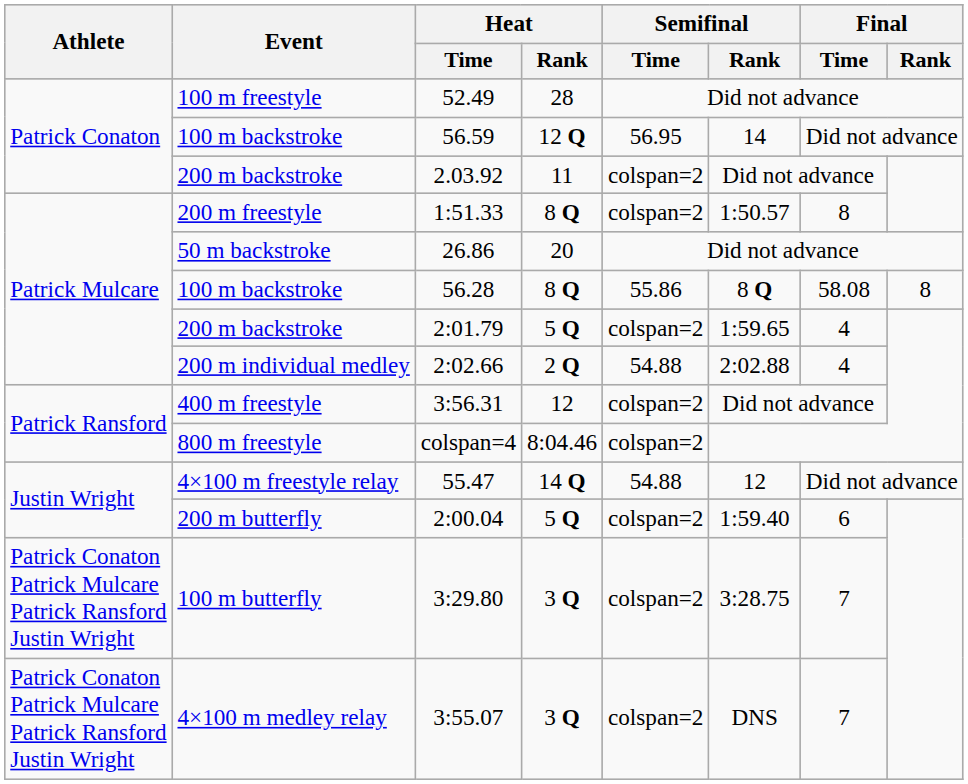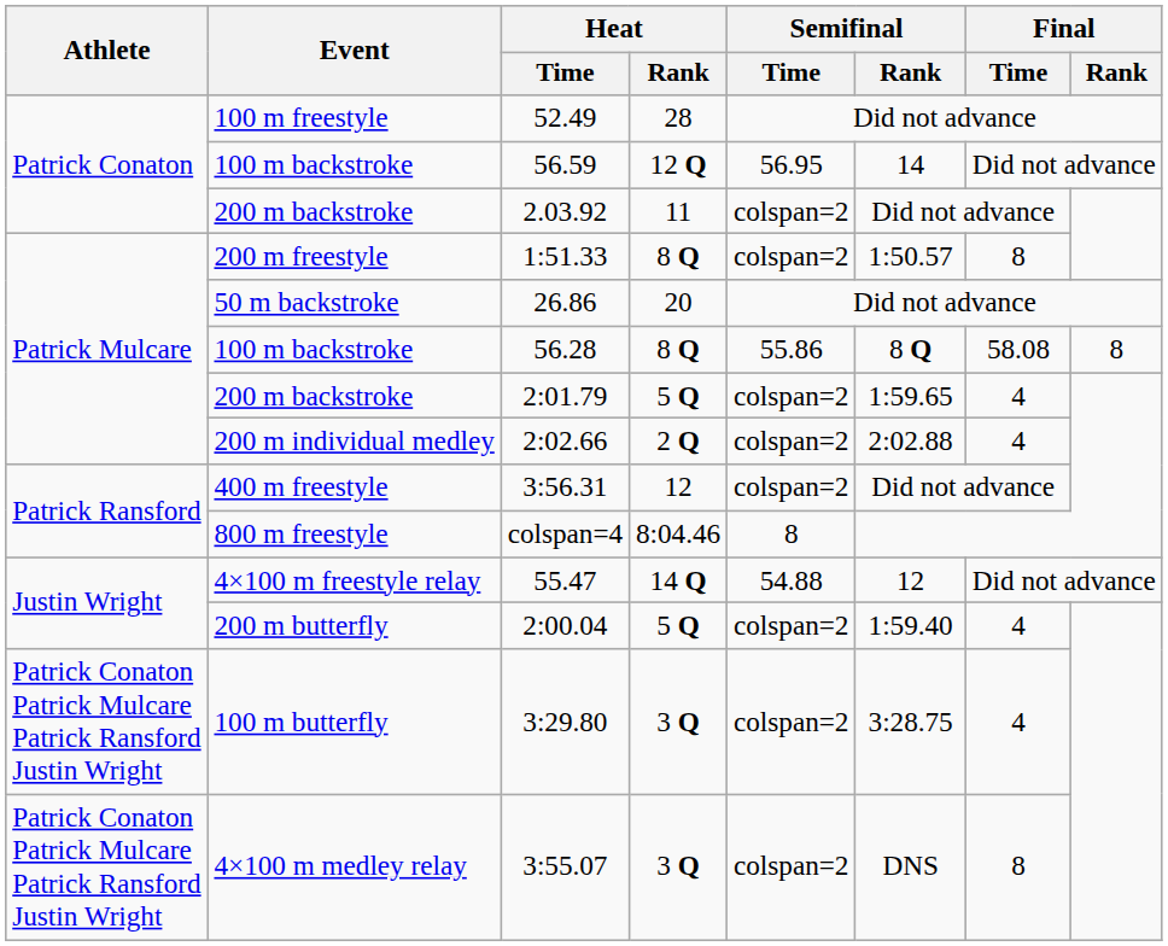2:02.66 | Semifinal / Time: 54.88 -> colspan=2
colspan=4 | Semifinal / Time: colspan=2 -> 8
2:00.04 | Final / Time: 6 -> 4
3:29.80 | Final / Time: 7 -> 4
3:55.07 | Final / Time: 7 -> 8
